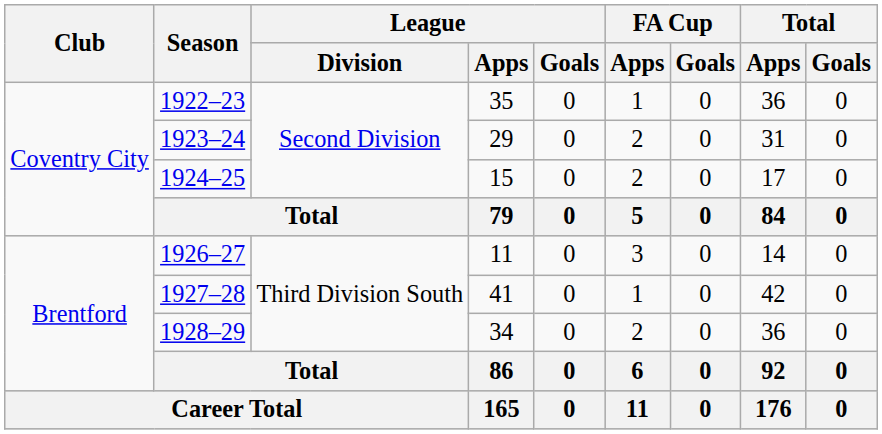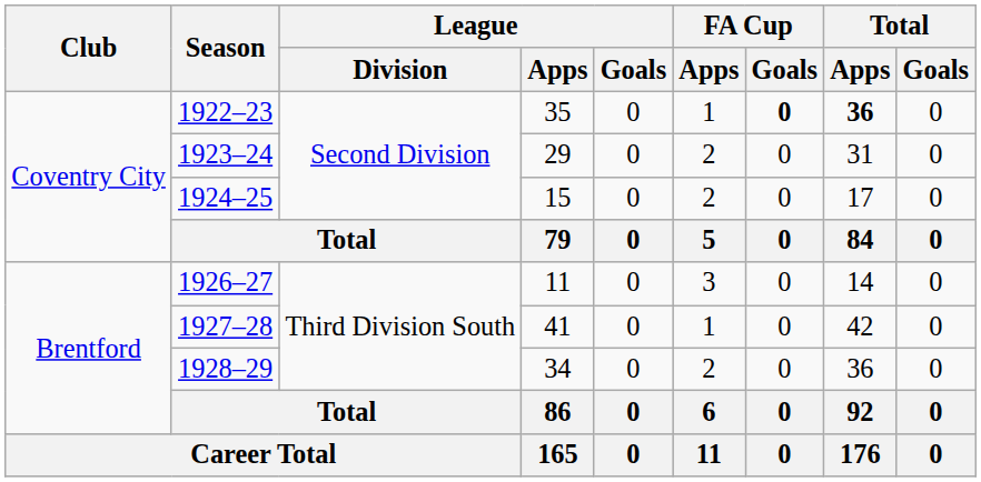1922–23 | FA Cup / Goals: normal -> bold
1922–23 | Total / Apps: normal -> bold
